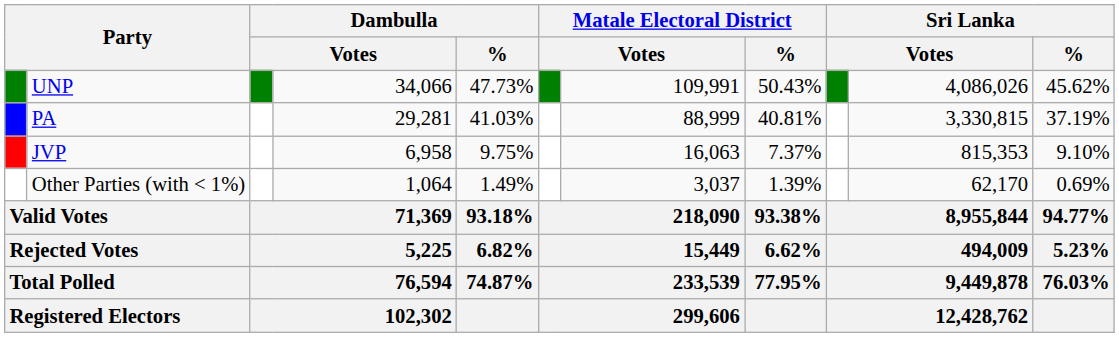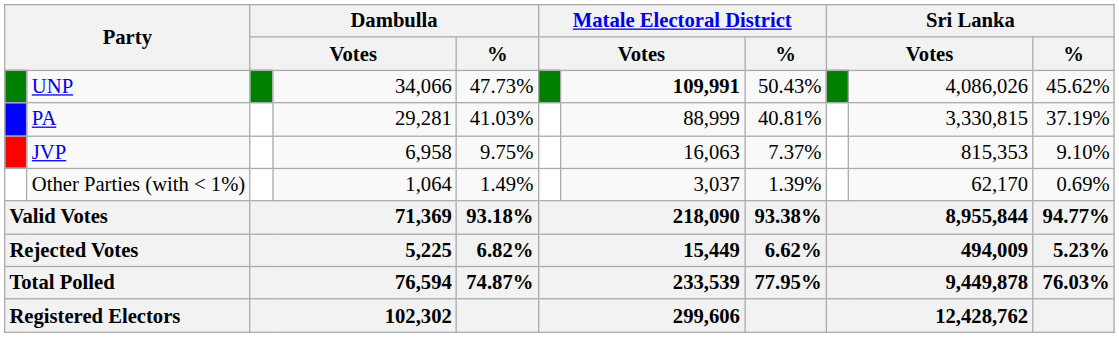UNP | column 7: normal -> bold
